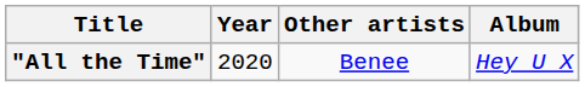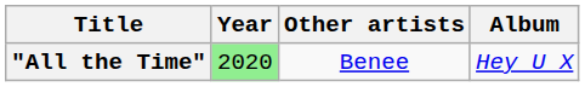row 2 | Year: no background -> lightgreen background
